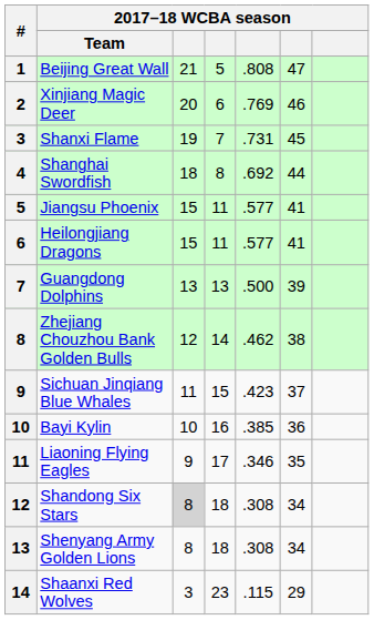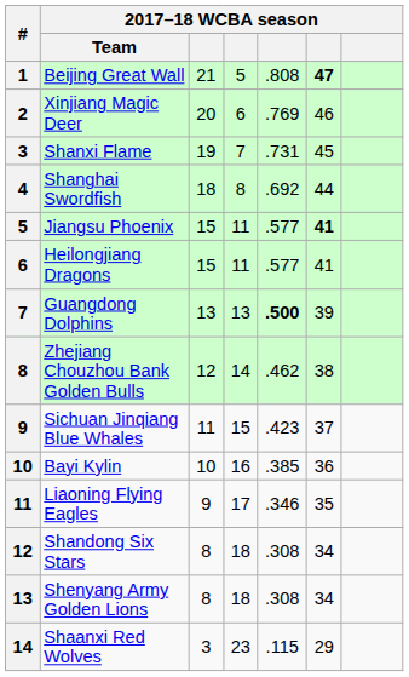Beijing Great Wall | column 6: normal -> bold
Jiangsu Phoenix | column 6: normal -> bold
Guangdong Dolphins | column 5: normal -> bold
Shandong Six Stars | column 3: lightgrey background -> no background
